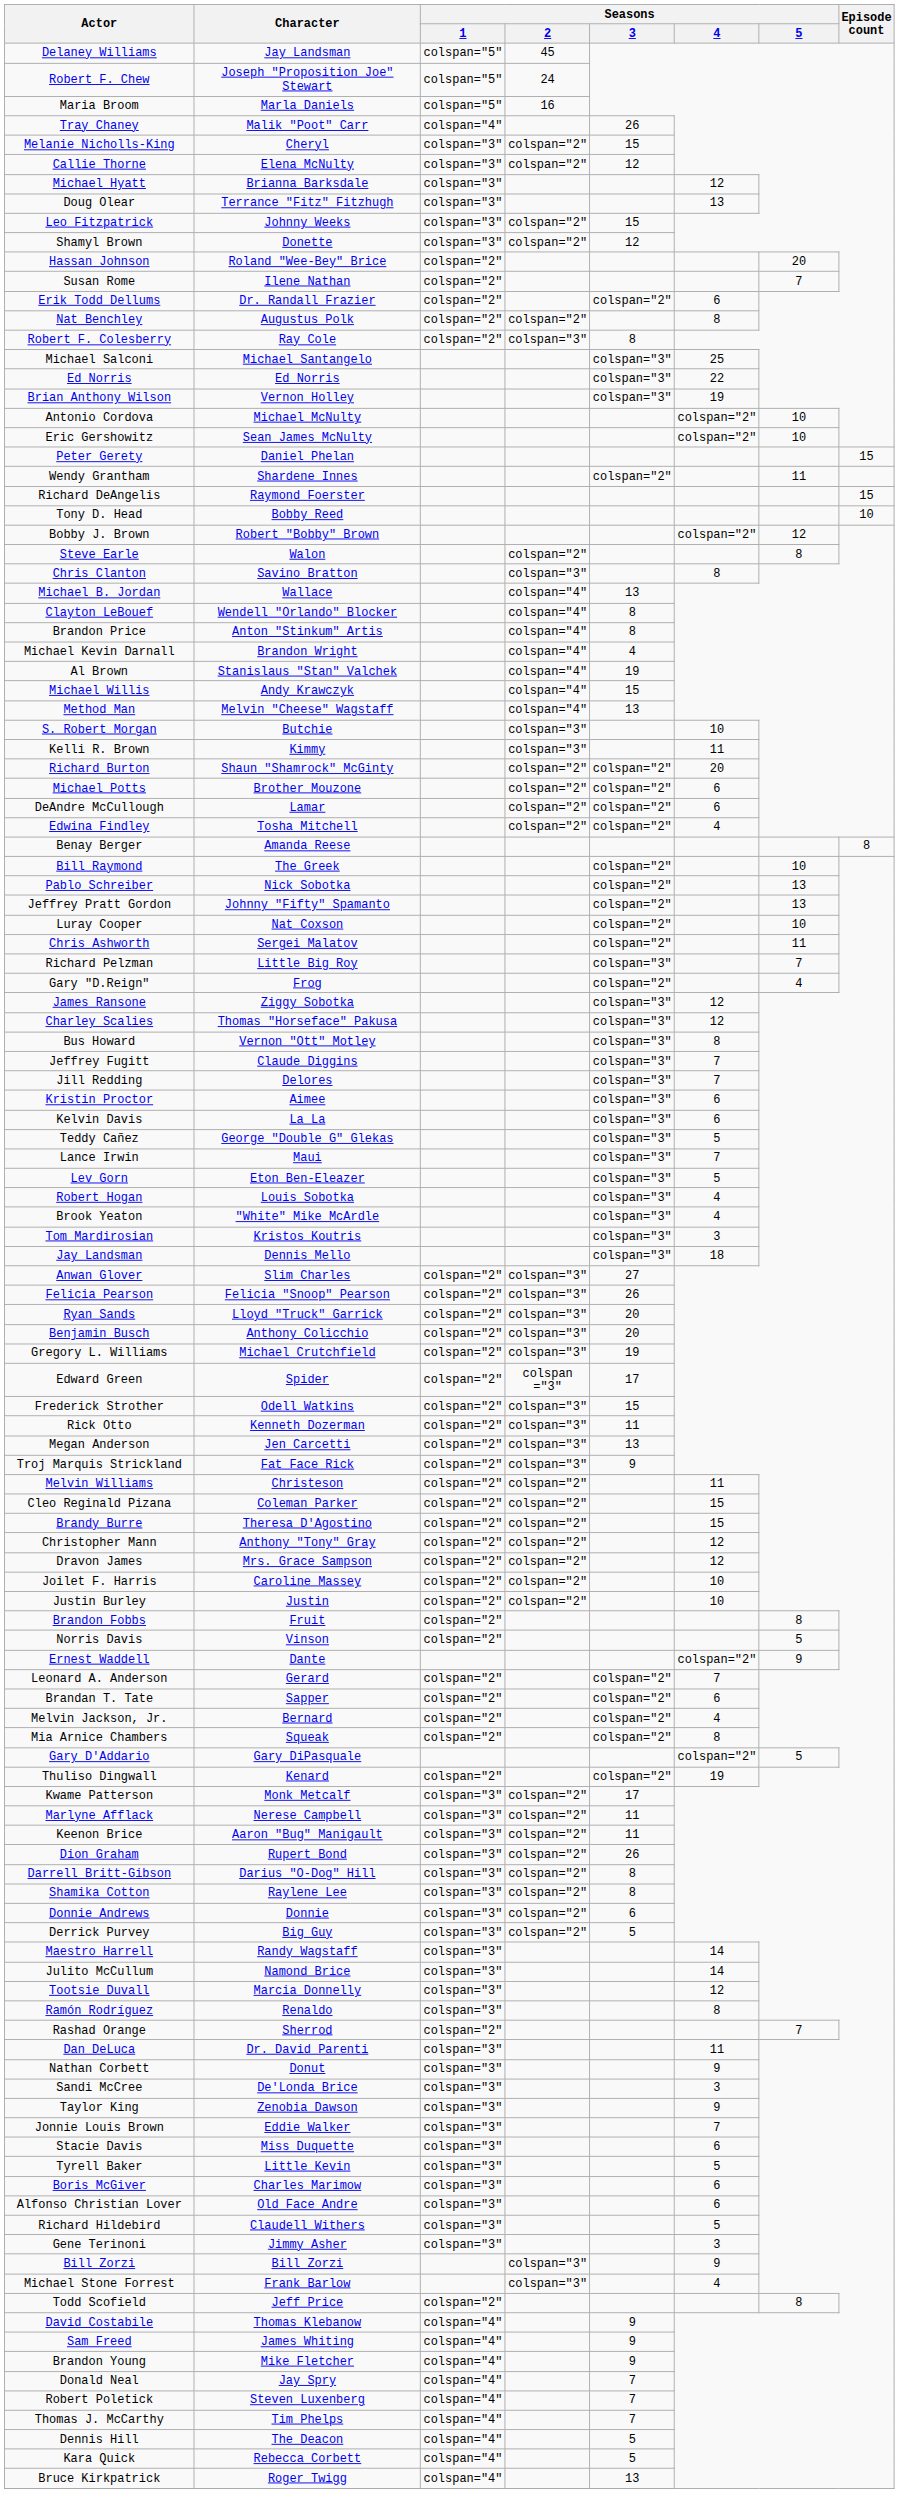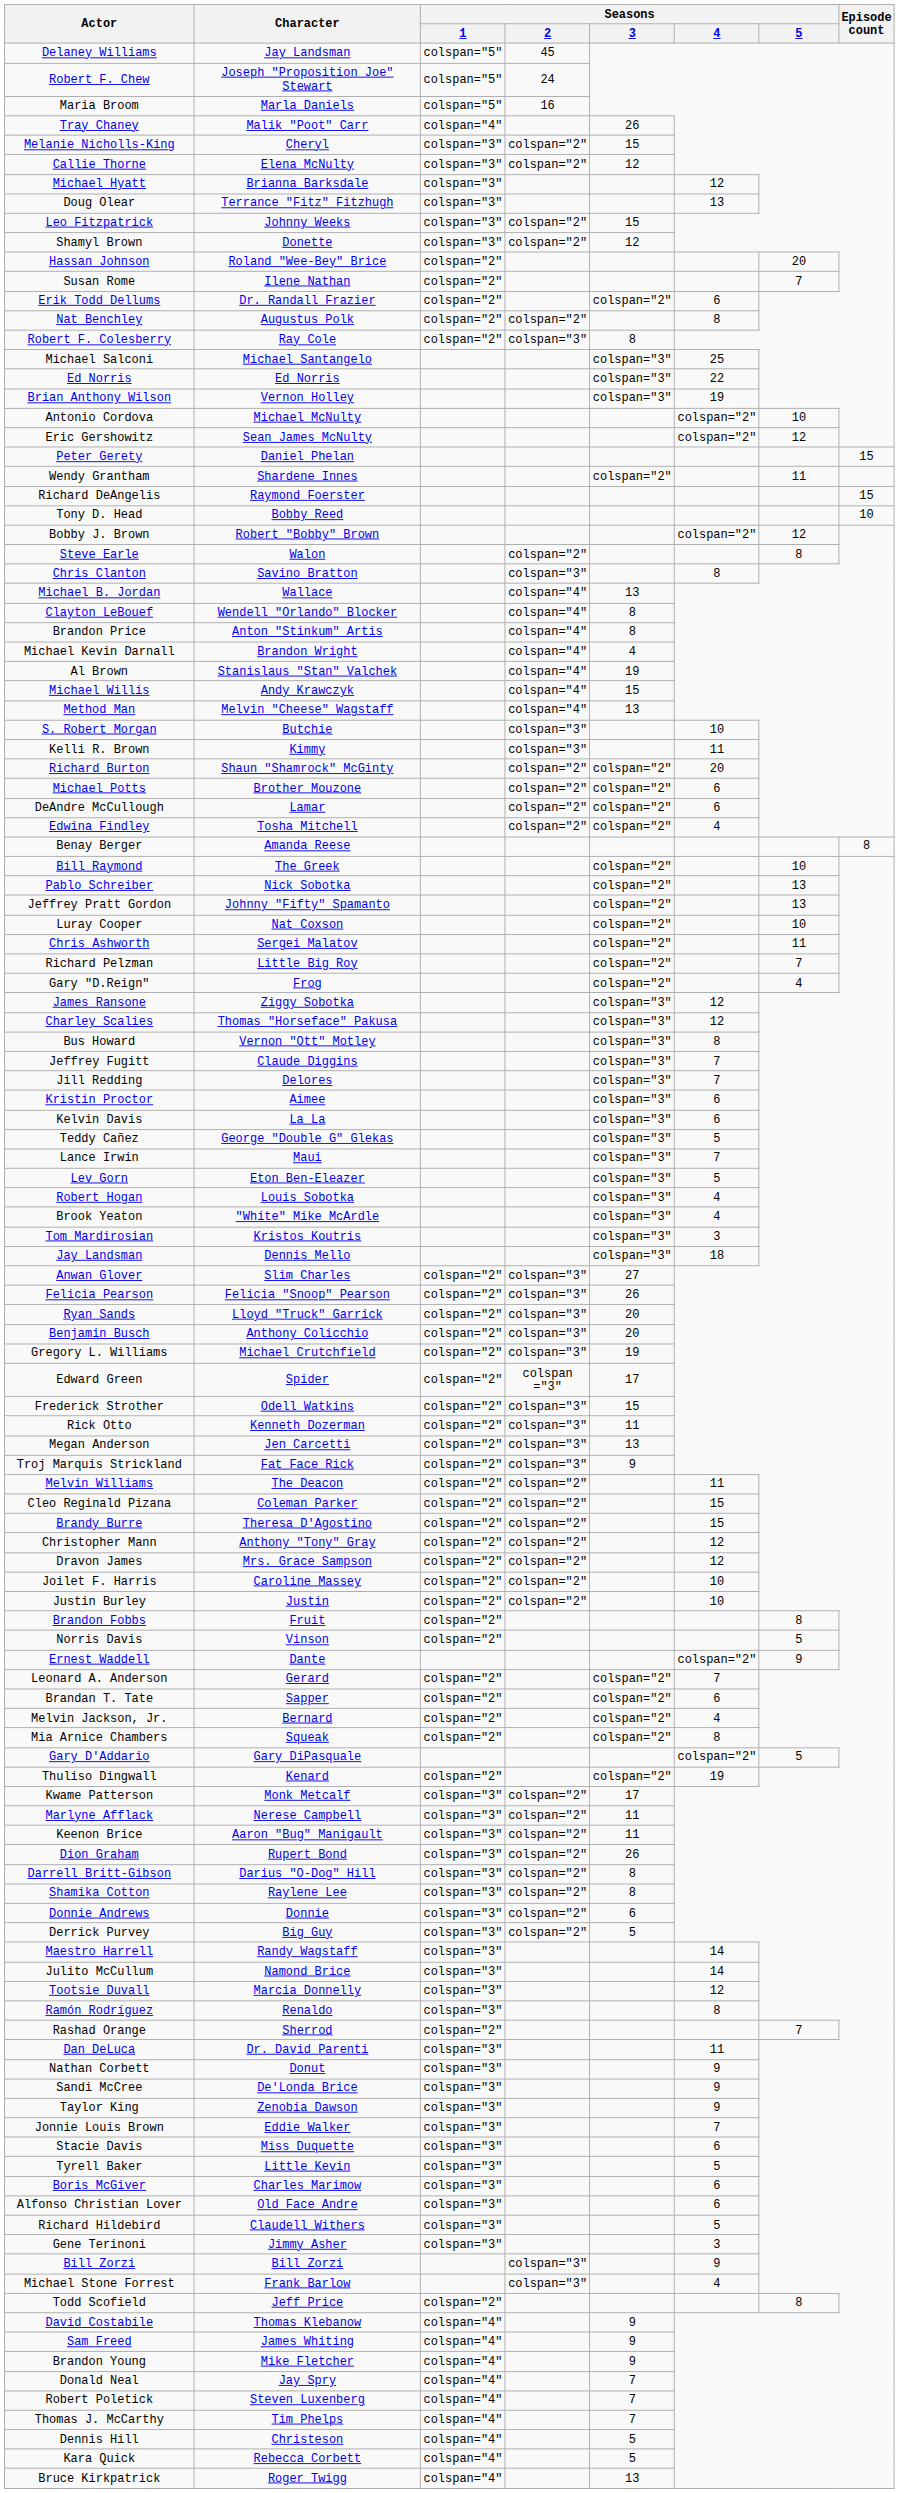Eric Gershowitz | Seasons / 5: 10 -> 12
Richard Pelzman | Seasons / 3: colspan="3" -> colspan="2"
Melvin Williams | Character: Christeson -> The Deacon
Sandi McCree | Seasons / 4: 3 -> 9
Dennis Hill | Character: The Deacon -> Christeson
